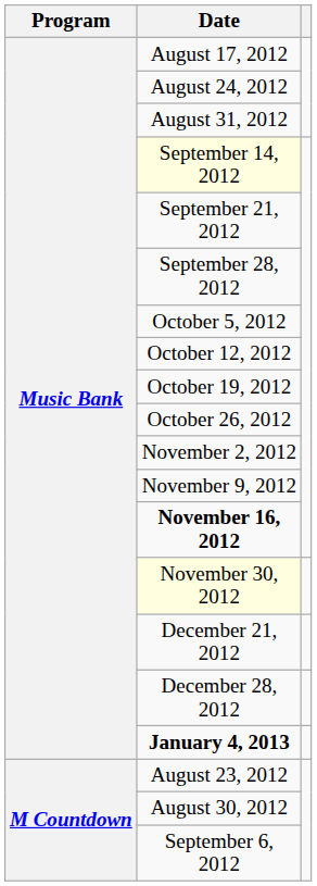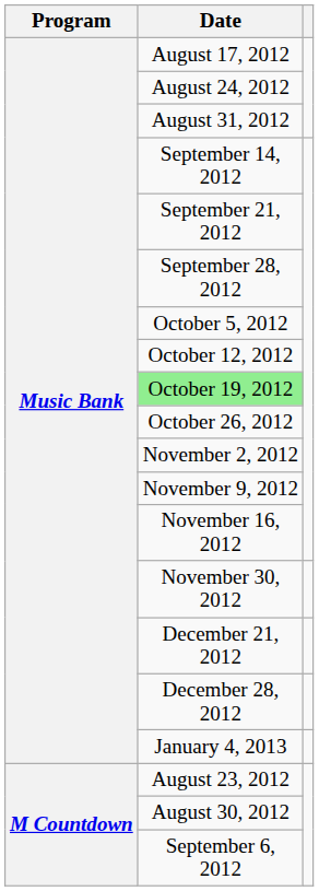September 14, 2012 | Date: lightyellow background -> no background
October 19, 2012 | Date: no background -> lightgreen background
November 16, 2012 | Date: bold -> normal
November 30, 2012 | Date: lightyellow background -> no background
January 4, 2013 | Date: bold -> normal
